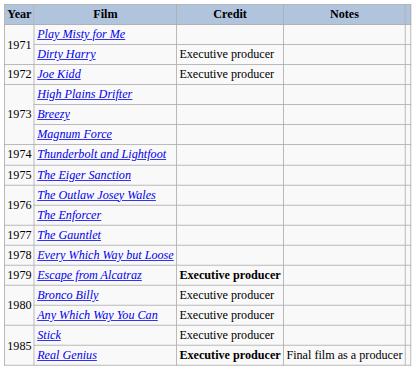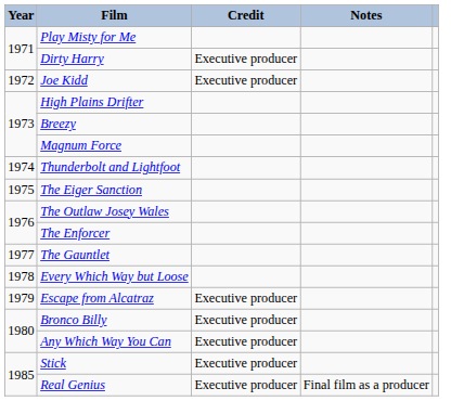Escape from Alcatraz | Credit: bold -> normal
Real Genius | Credit: bold -> normal
